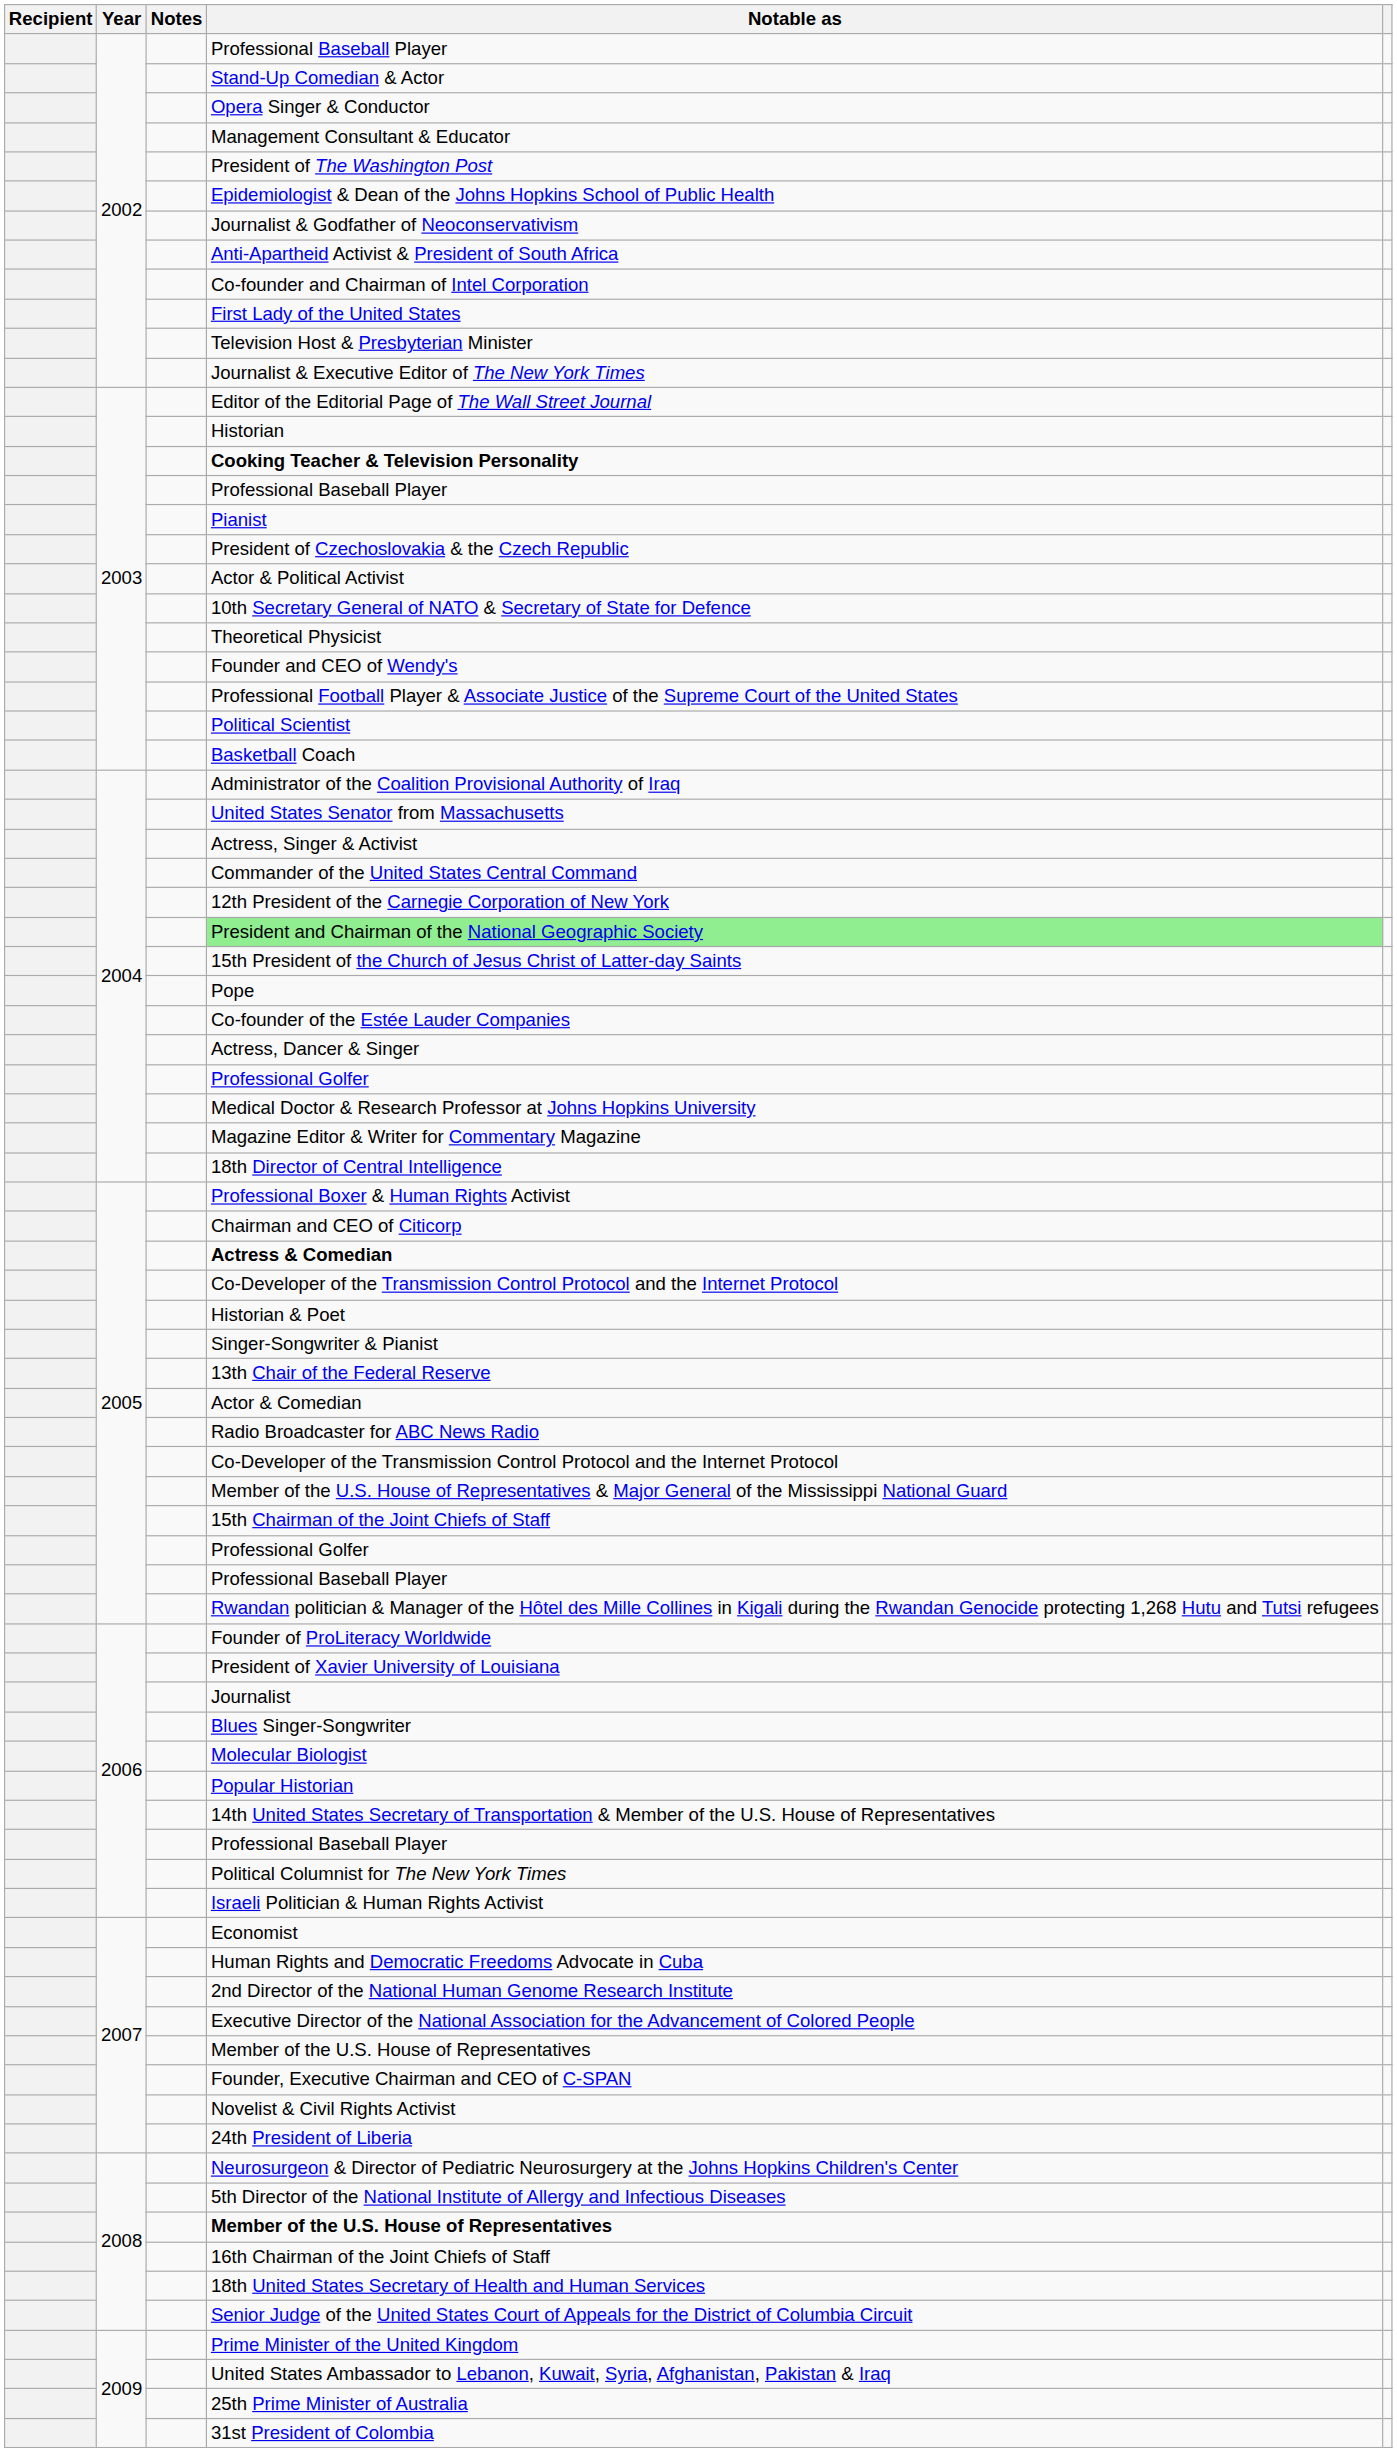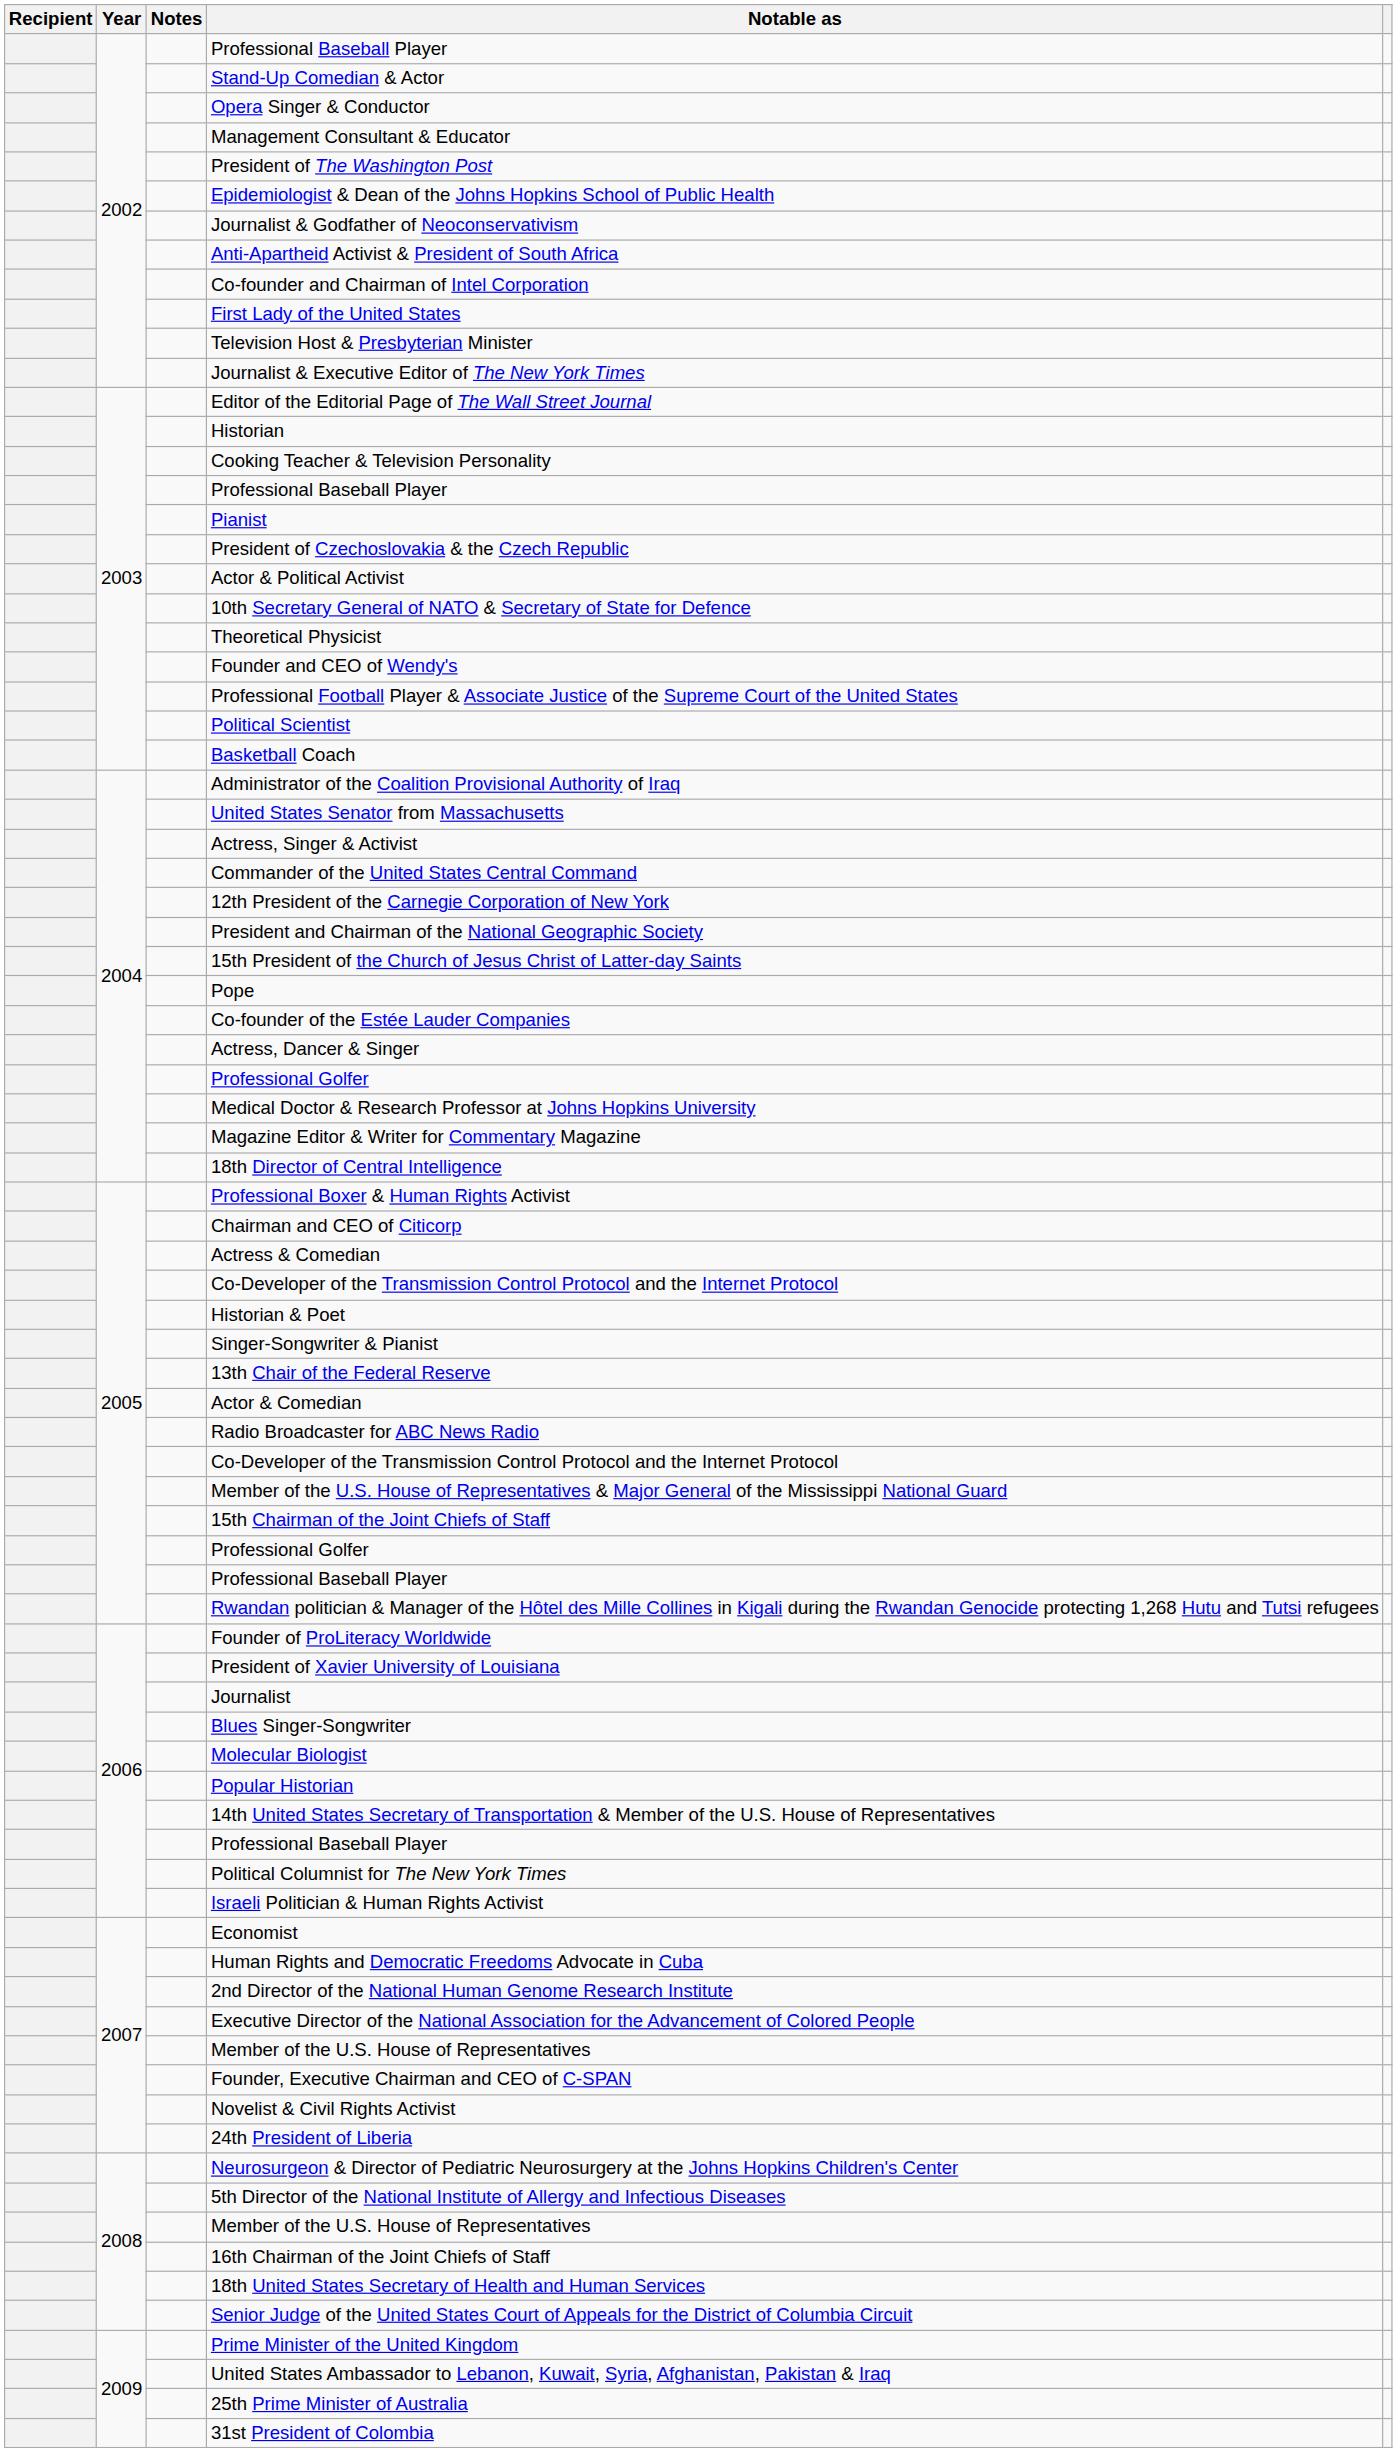Cooking Teacher & Television Personality | Notable as: bold -> normal
President and Chairman of the National Geographic Society | Notable as: lightgreen background -> no background
Actress & Comedian | Notable as: bold -> normal
2008 / Member of the U.S. House of Representatives | Notable as: bold -> normal
